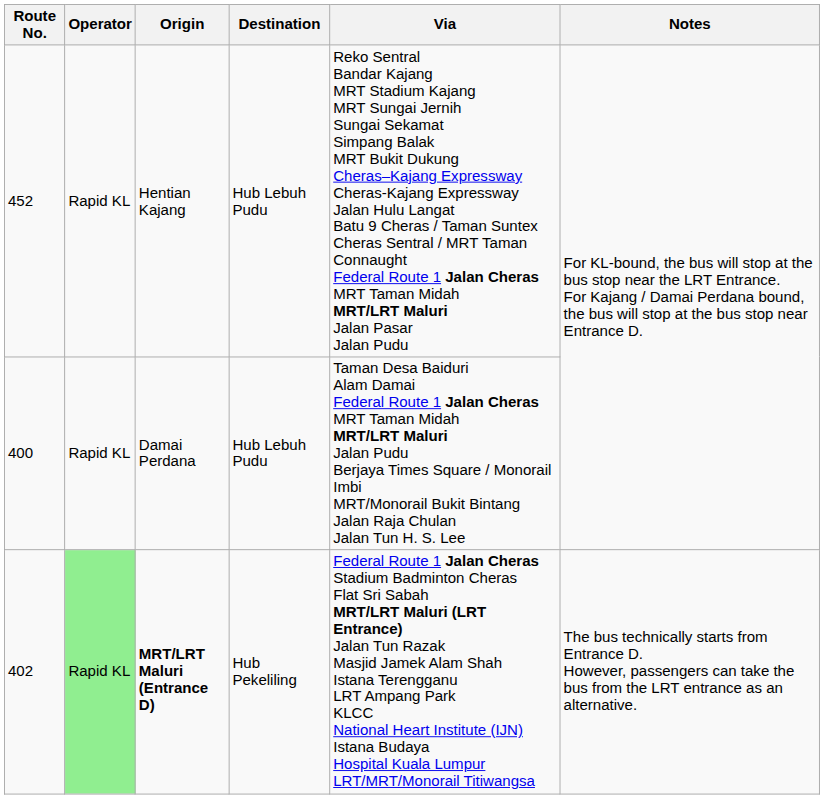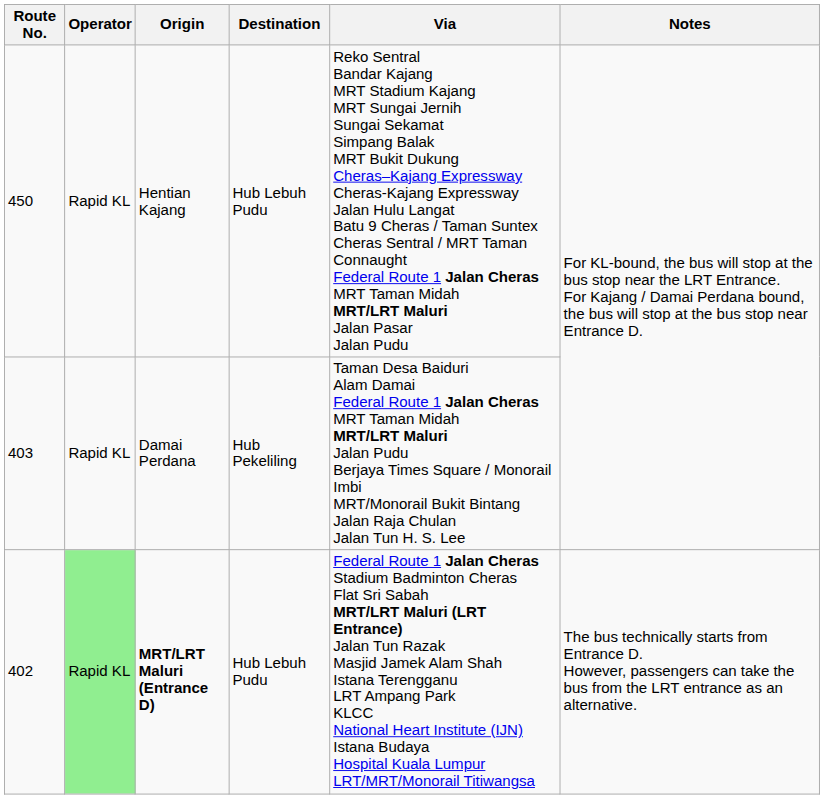Hentian Kajang | Route No.: 452 -> 450
Damai Perdana | Route No.: 400 -> 403
Damai Perdana | Destination: Hub Lebuh Pudu -> Hub Pekeliling
MRT/LRT Maluri (Entrance D) | Destination: Hub Pekeliling -> Hub Lebuh Pudu
